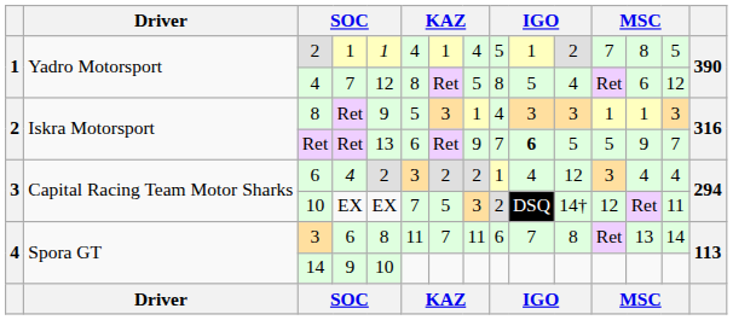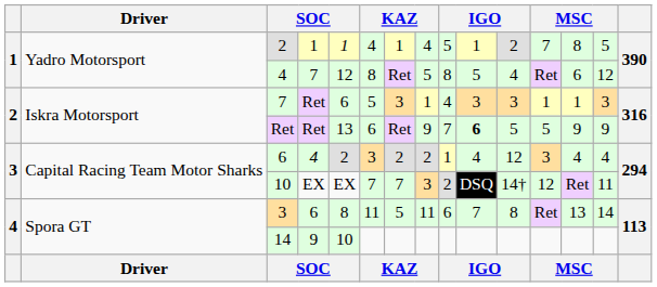row 4 | column 3: 8 -> 7
row 4 | column 5: 9 -> 6
row 5 | column 14: 7 -> 9
row 7 | column 7: 5 -> 7
row 8 | column 7: 7 -> 5
